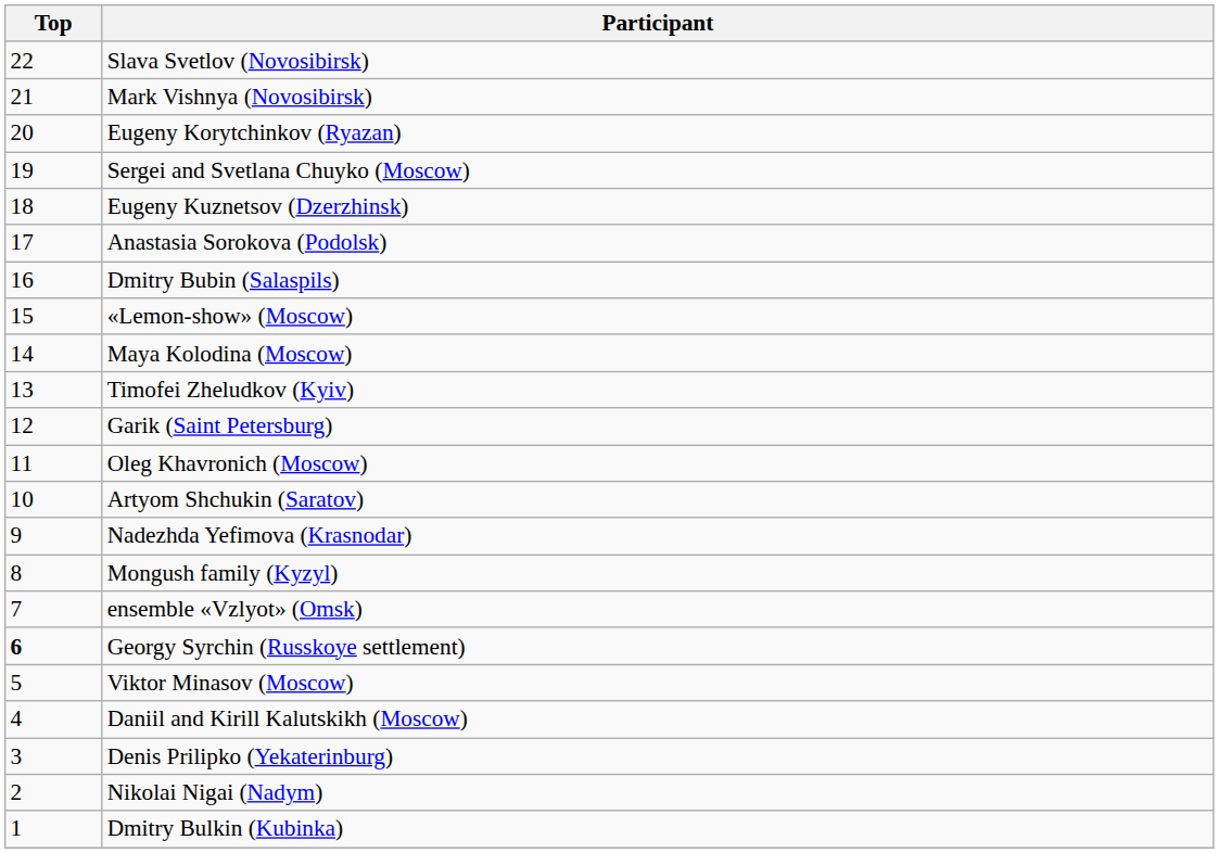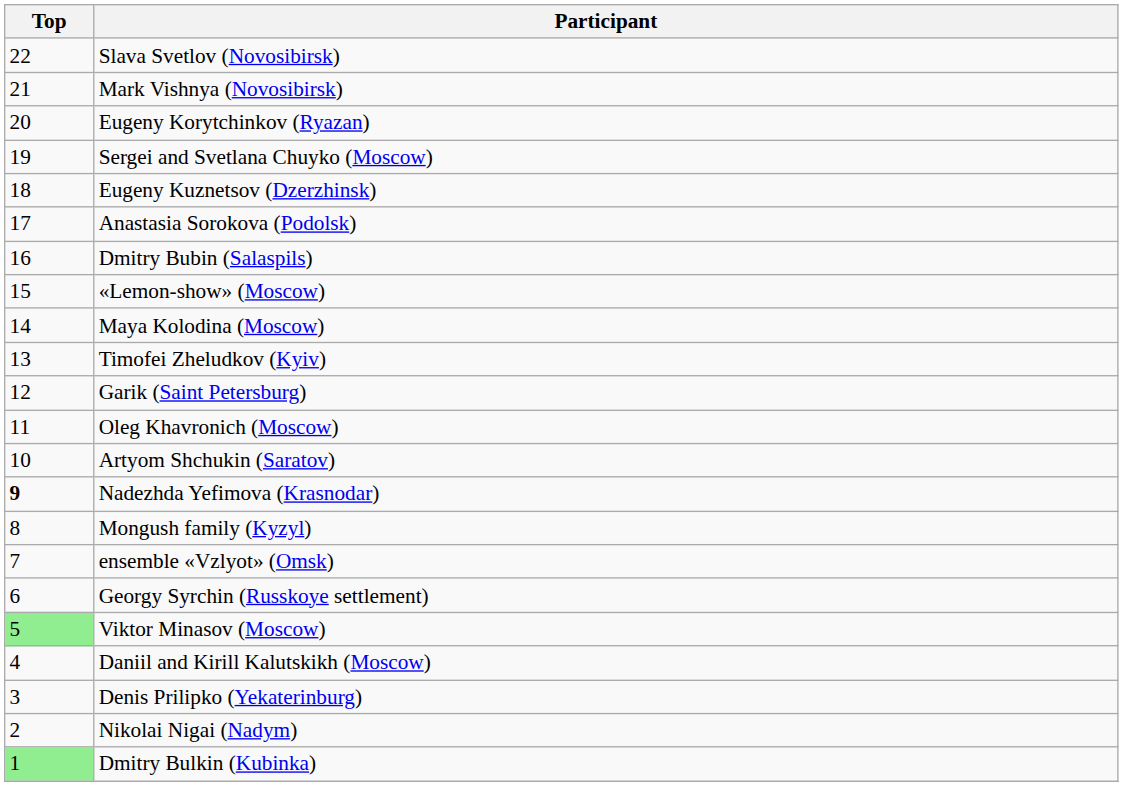Nadezhda Yefimova (Krasnodar) | Top: normal -> bold
Georgy Syrchin (Russkoye settlement) | Top: bold -> normal
Viktor Minasov (Moscow) | Top: no background -> lightgreen background
Dmitry Bulkin (Kubinka) | Top: no background -> lightgreen background
